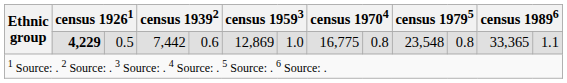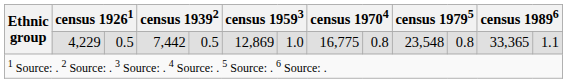row 2 | column 2: bold -> normal
row 2 | column 5: 0.6 -> 0.5
